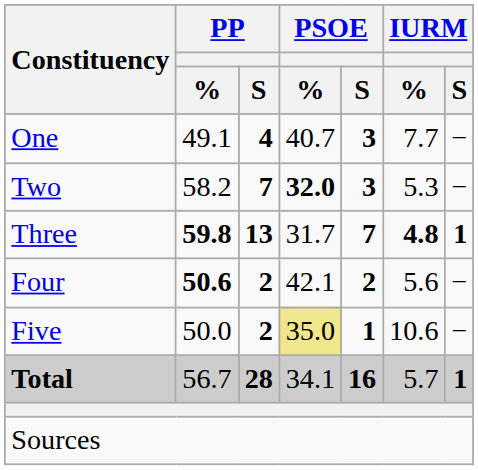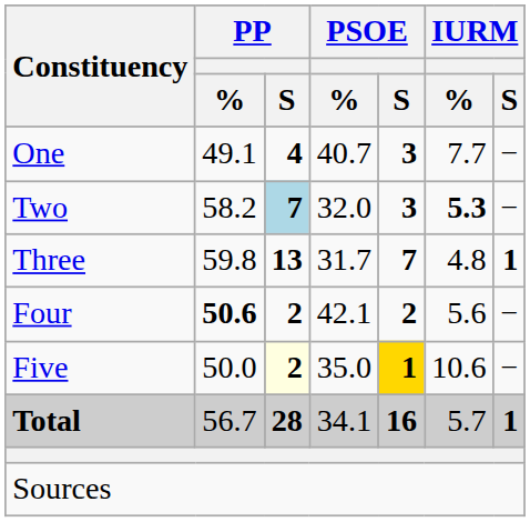Two | PP / S: no background -> lightblue background
Two | PSOE / %: bold -> normal
Two | IURM / %: normal -> bold
Three | PP / %: bold -> normal
Three | IURM / %: bold -> normal
Five | PP / S: no background -> lightyellow background
Five | PSOE / %: khaki background -> no background
Five | PSOE / S: no background -> gold background
